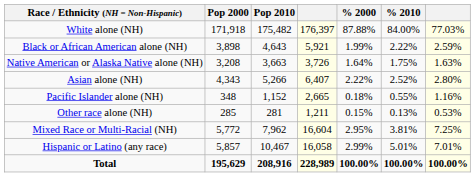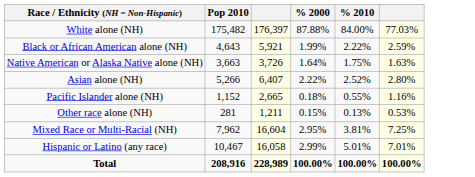- column: Pop 2000 | 171,918 | 3,898 | 3,208 | 4,343 | 348 | 285 | 5,772 | 5,857 | 195,629
